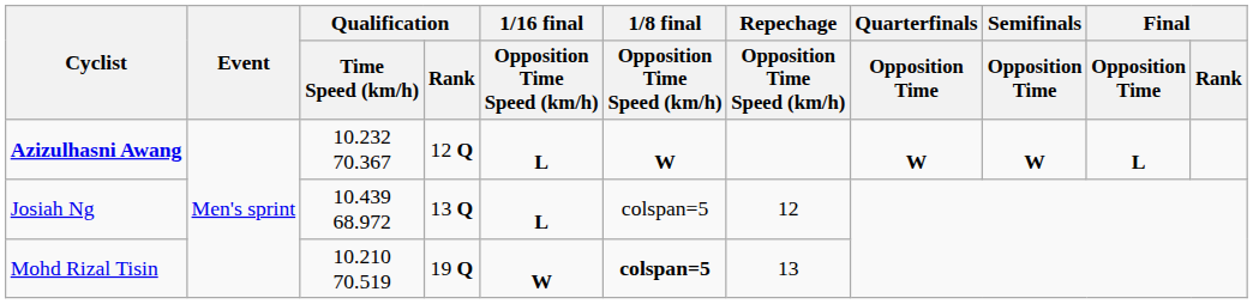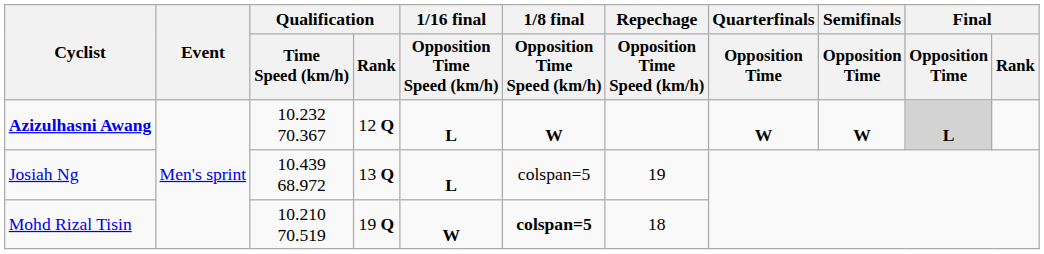Azizulhasni Awang | Final / Opposition Time: no background -> lightgrey background
Josiah Ng | Repechage / Opposition Time Speed (km/h): 12 -> 19
Mohd Rizal Tisin | Repechage / Opposition Time Speed (km/h): 13 -> 18
